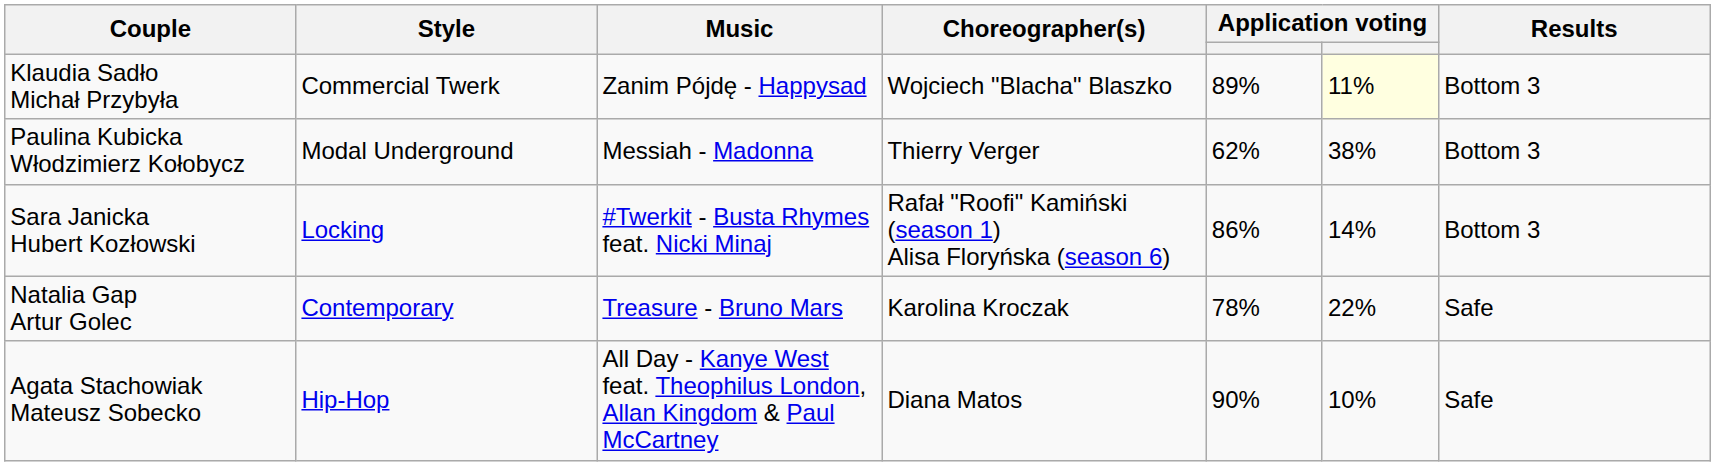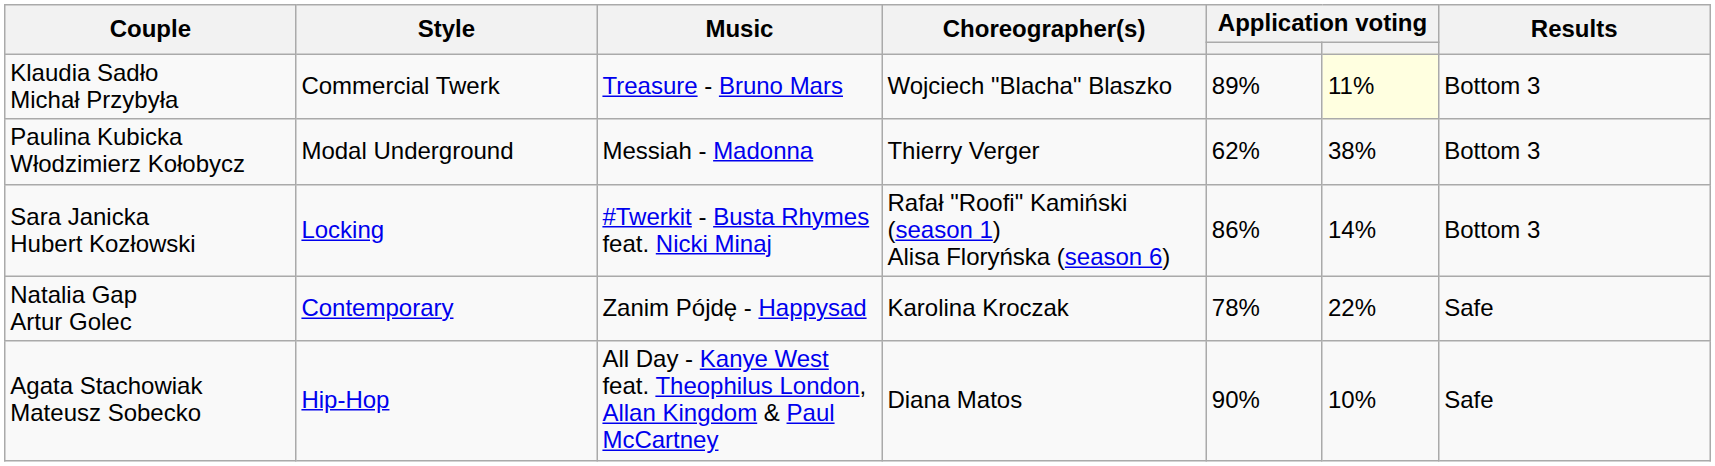Klaudia Sadło Michał Przybyła | Music: Zanim Pójdę - Happysad -> Treasure - Bruno Mars
Natalia Gap Artur Golec | Music: Treasure - Bruno Mars -> Zanim Pójdę - Happysad
